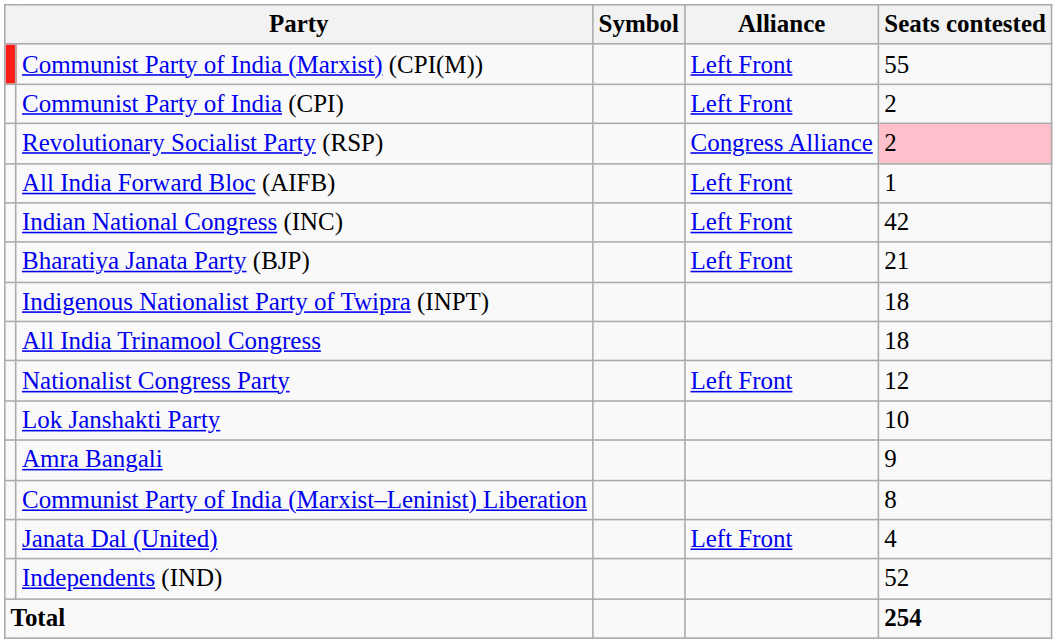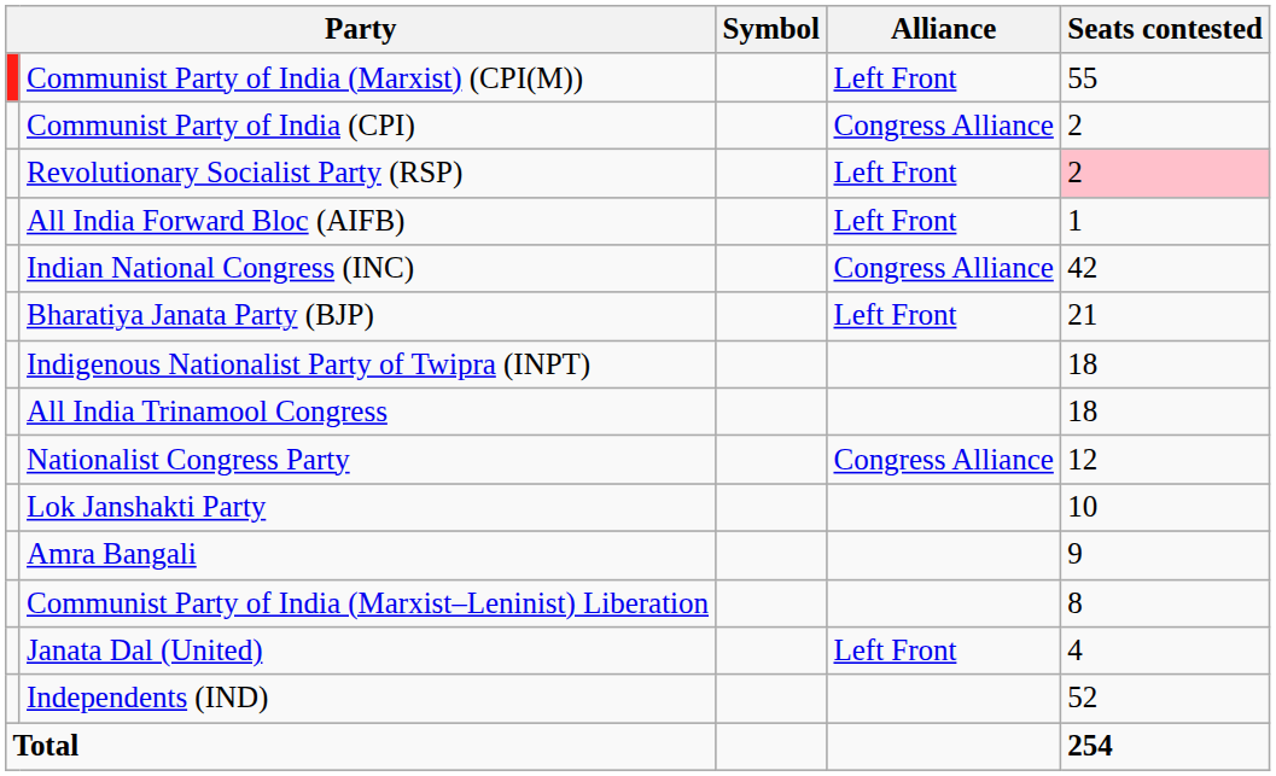Communist Party of India (CPI) | Alliance: Left Front -> Congress Alliance
Revolutionary Socialist Party (RSP) | Alliance: Congress Alliance -> Left Front
Indian National Congress (INC) | Alliance: Left Front -> Congress Alliance
Nationalist Congress Party | Alliance: Left Front -> Congress Alliance
